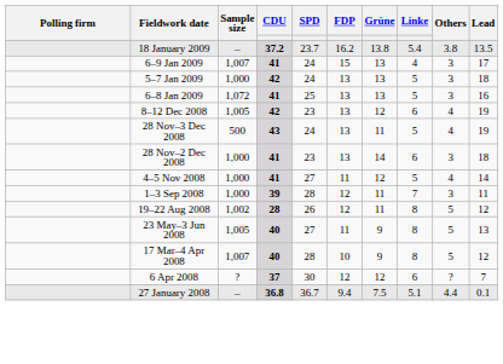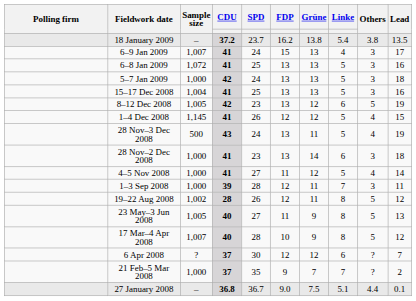rows swapped: 6–8 Jan 2009 <-> 5–7 Jan 2009
+ row: 15–17 Dec 2008 | 1,004 | 41 | 25 | 13 | 13 | 5 | 3 | 16
8–12 Dec 2008 | Others: 4 -> 5
+ row: 1–4 Dec 2008 | 1,145 | 41 | 26 | 12 | 12 | 5 | 4 | 15
+ row: 21 Feb–5 Mar 2008 | 1,000 | 37 | 35 | 9 | 7 | 7 | ? | 2
27 January 2008 | FDP: 9.4 -> 9.0
